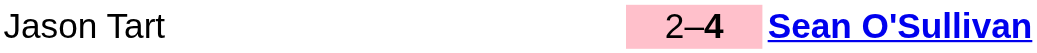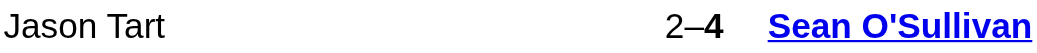Jason Tart | column 2: pink background -> no background
